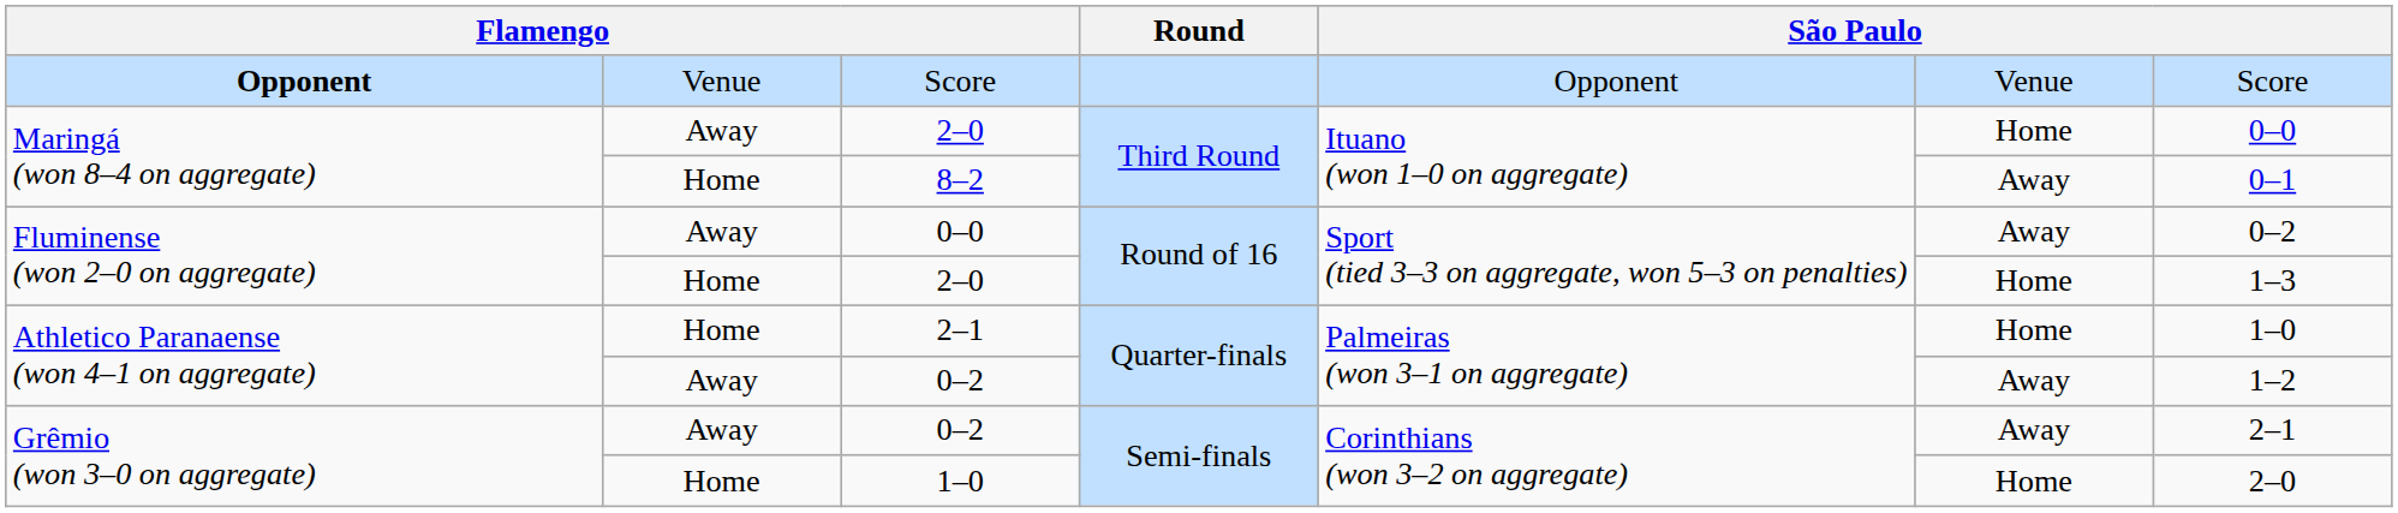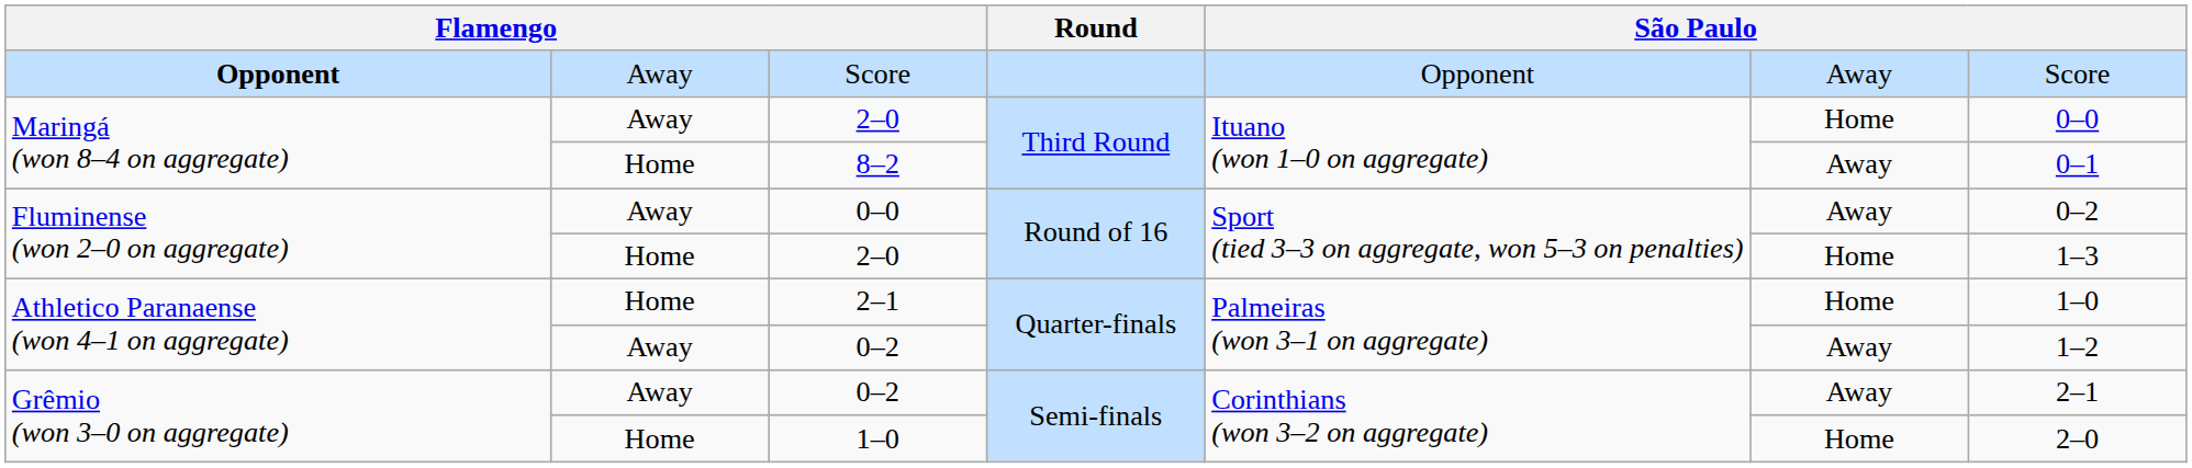row 2 | column 2: Venue -> Away
row 2 | column 6: Venue -> Away
